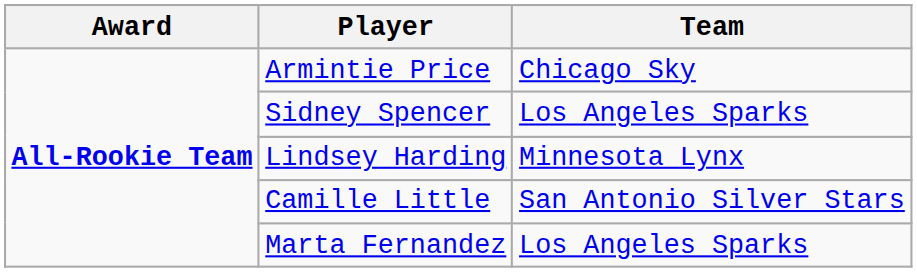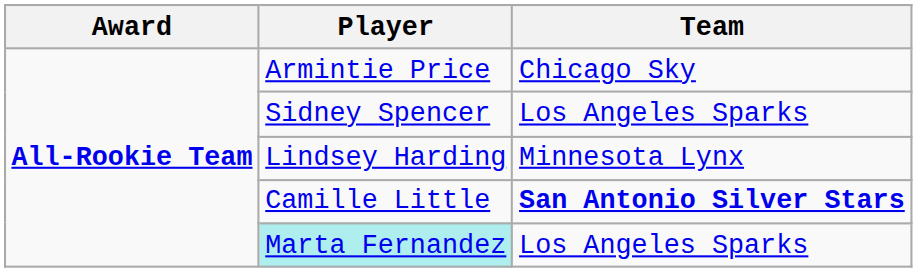row 5 | Team: normal -> bold
row 6 | Player: no background -> paleturquoise background
